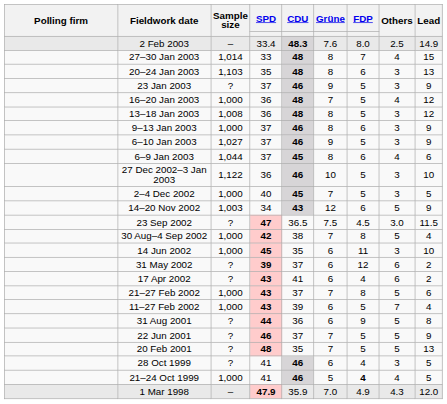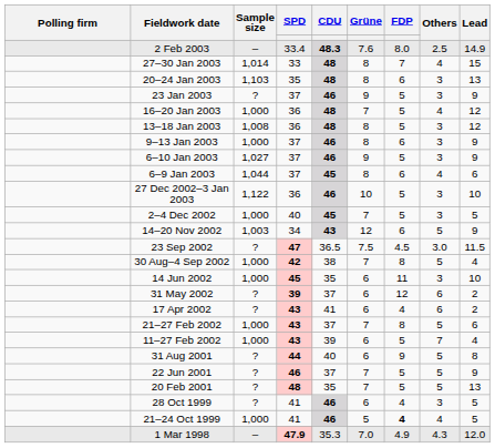31 Aug 2001 | CDU: 36 -> 40
1 Mar 1998 | CDU: 35.9 -> 35.3
